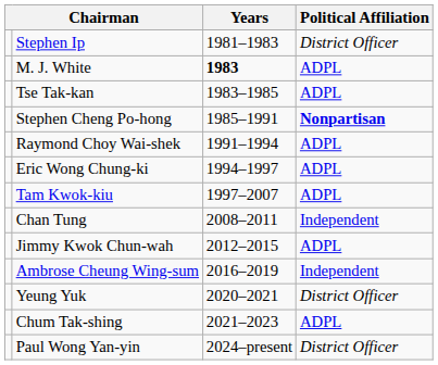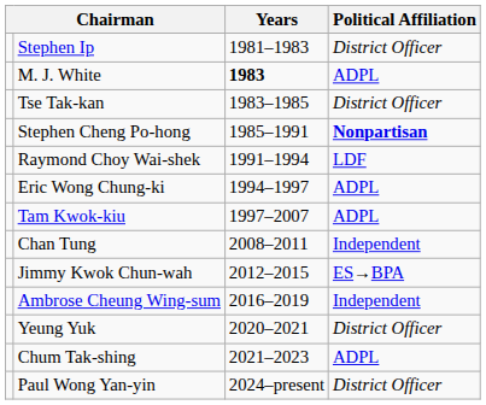Tse Tak-kan | Political Affiliation: ADPL -> District Officer
Raymond Choy Wai-shek | Political Affiliation: ADPL -> LDF
Jimmy Kwok Chun-wah | Political Affiliation: ADPL -> ES→BPA
